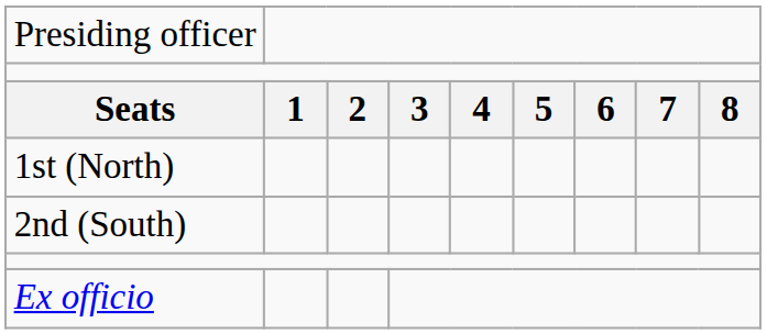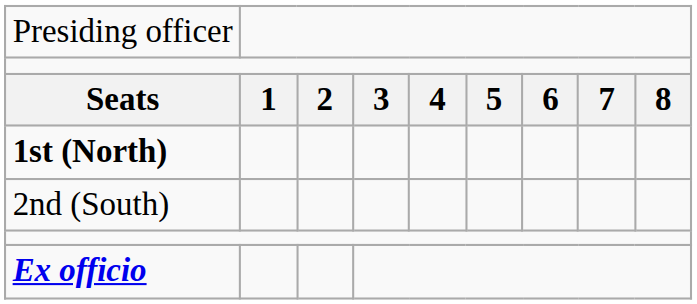1st (North) | column 1: normal -> bold
Ex officio | column 1: normal -> bold
